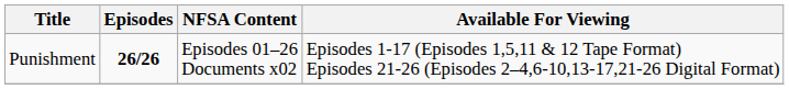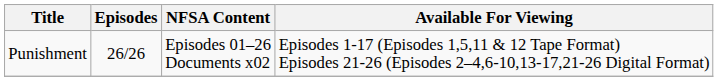Punishment | Episodes: bold -> normal
